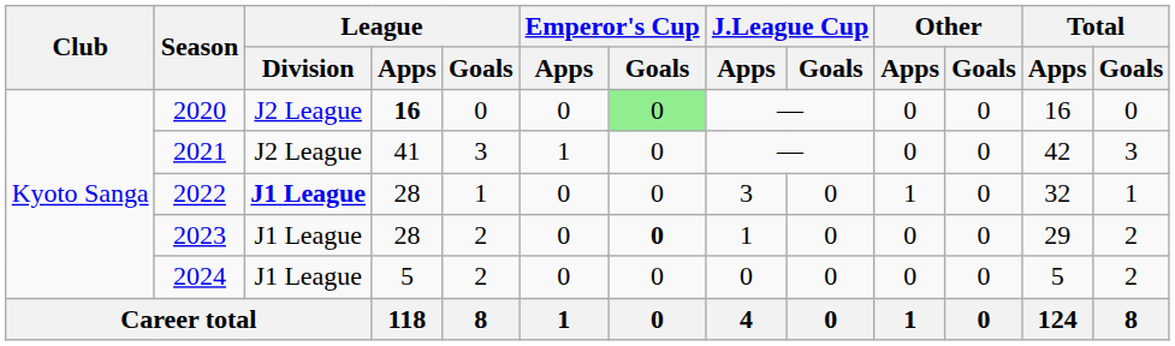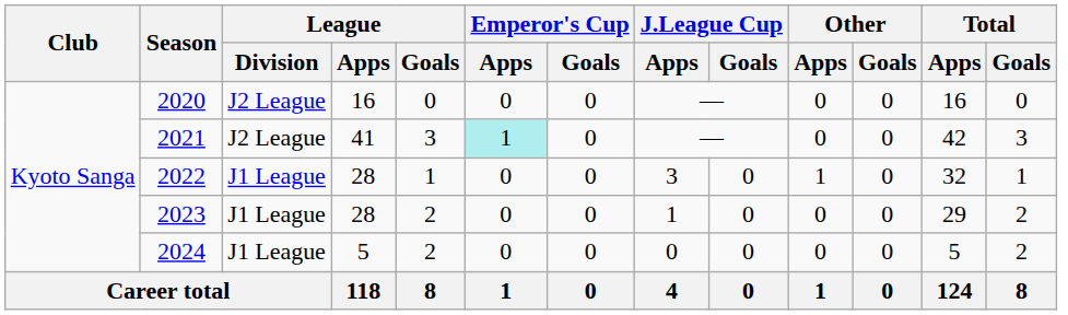2020 | League / Apps: bold -> normal
2020 | Emperor's Cup / Goals: lightgreen background -> no background
2021 | Emperor's Cup / Apps: no background -> paleturquoise background
2022 | League / Division: bold -> normal
2023 | Emperor's Cup / Goals: bold -> normal
